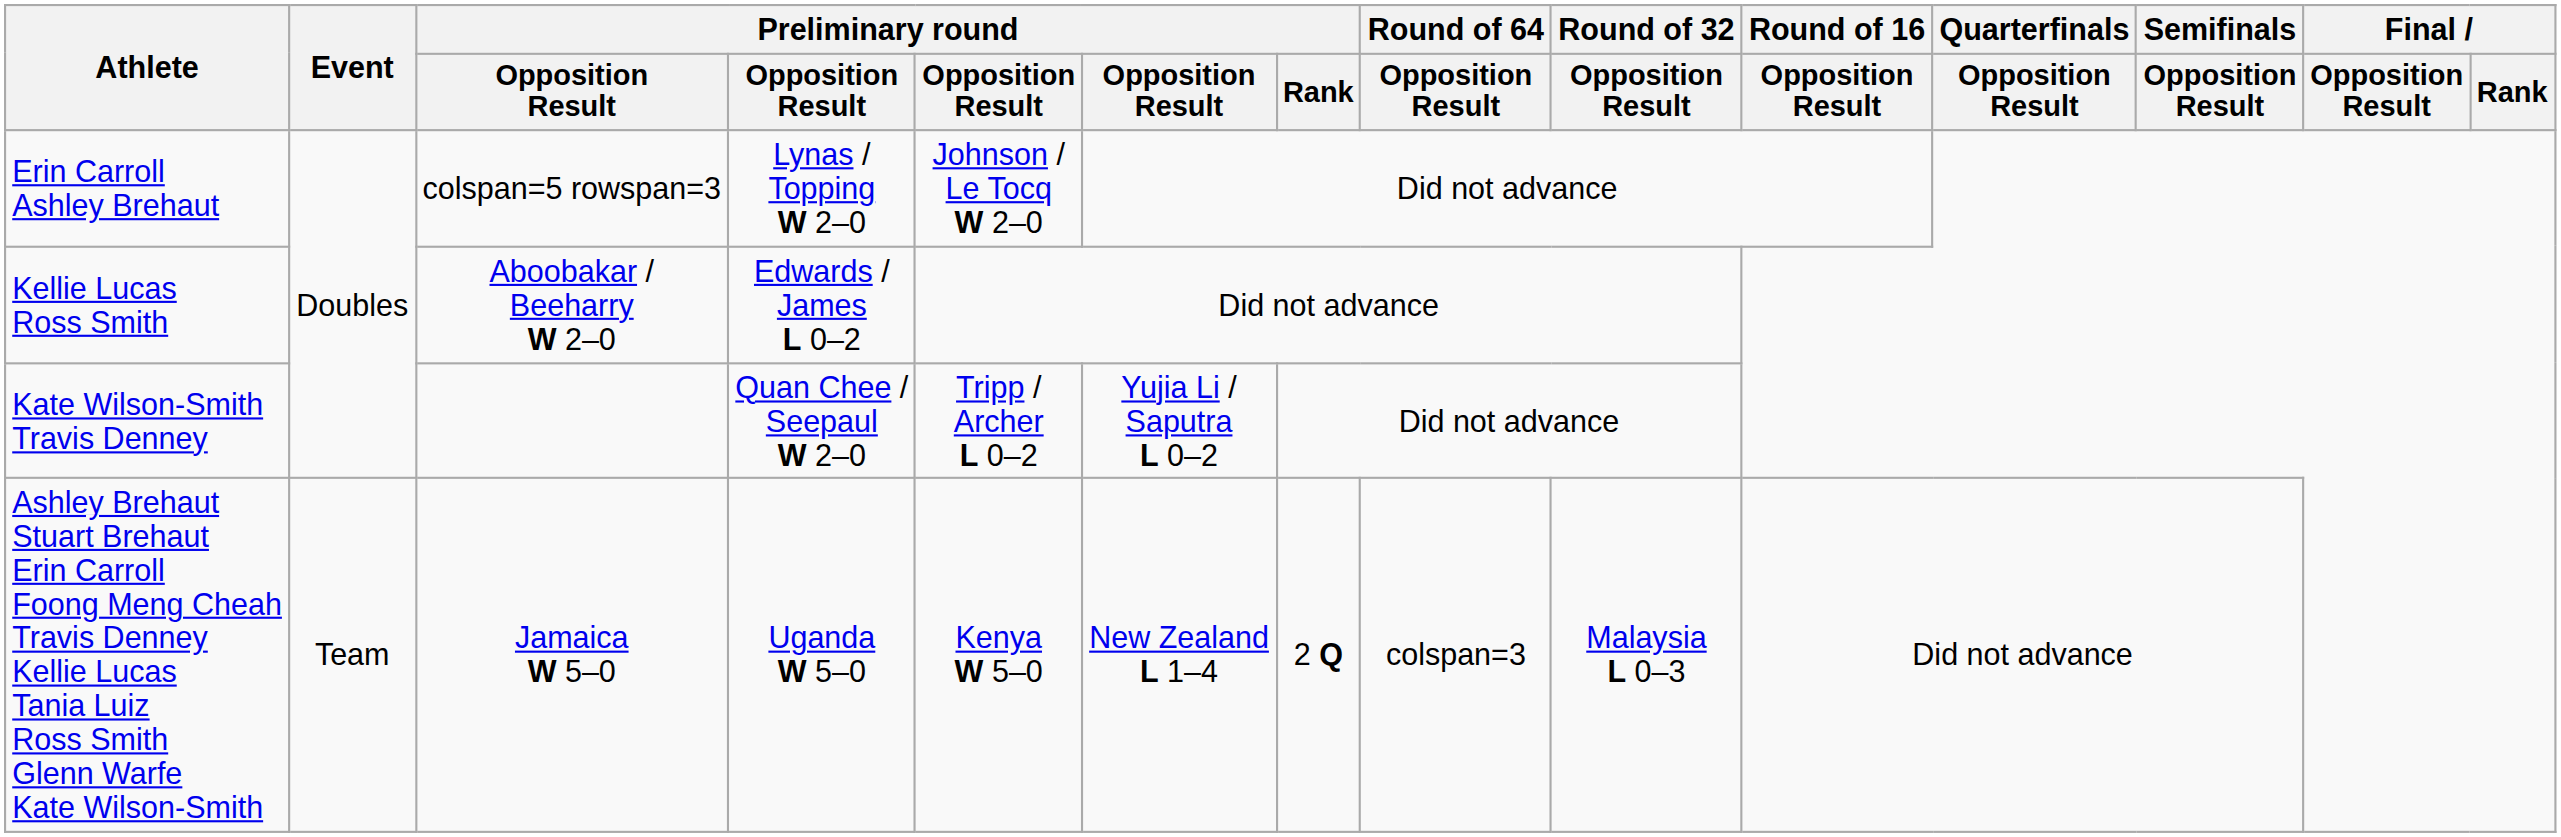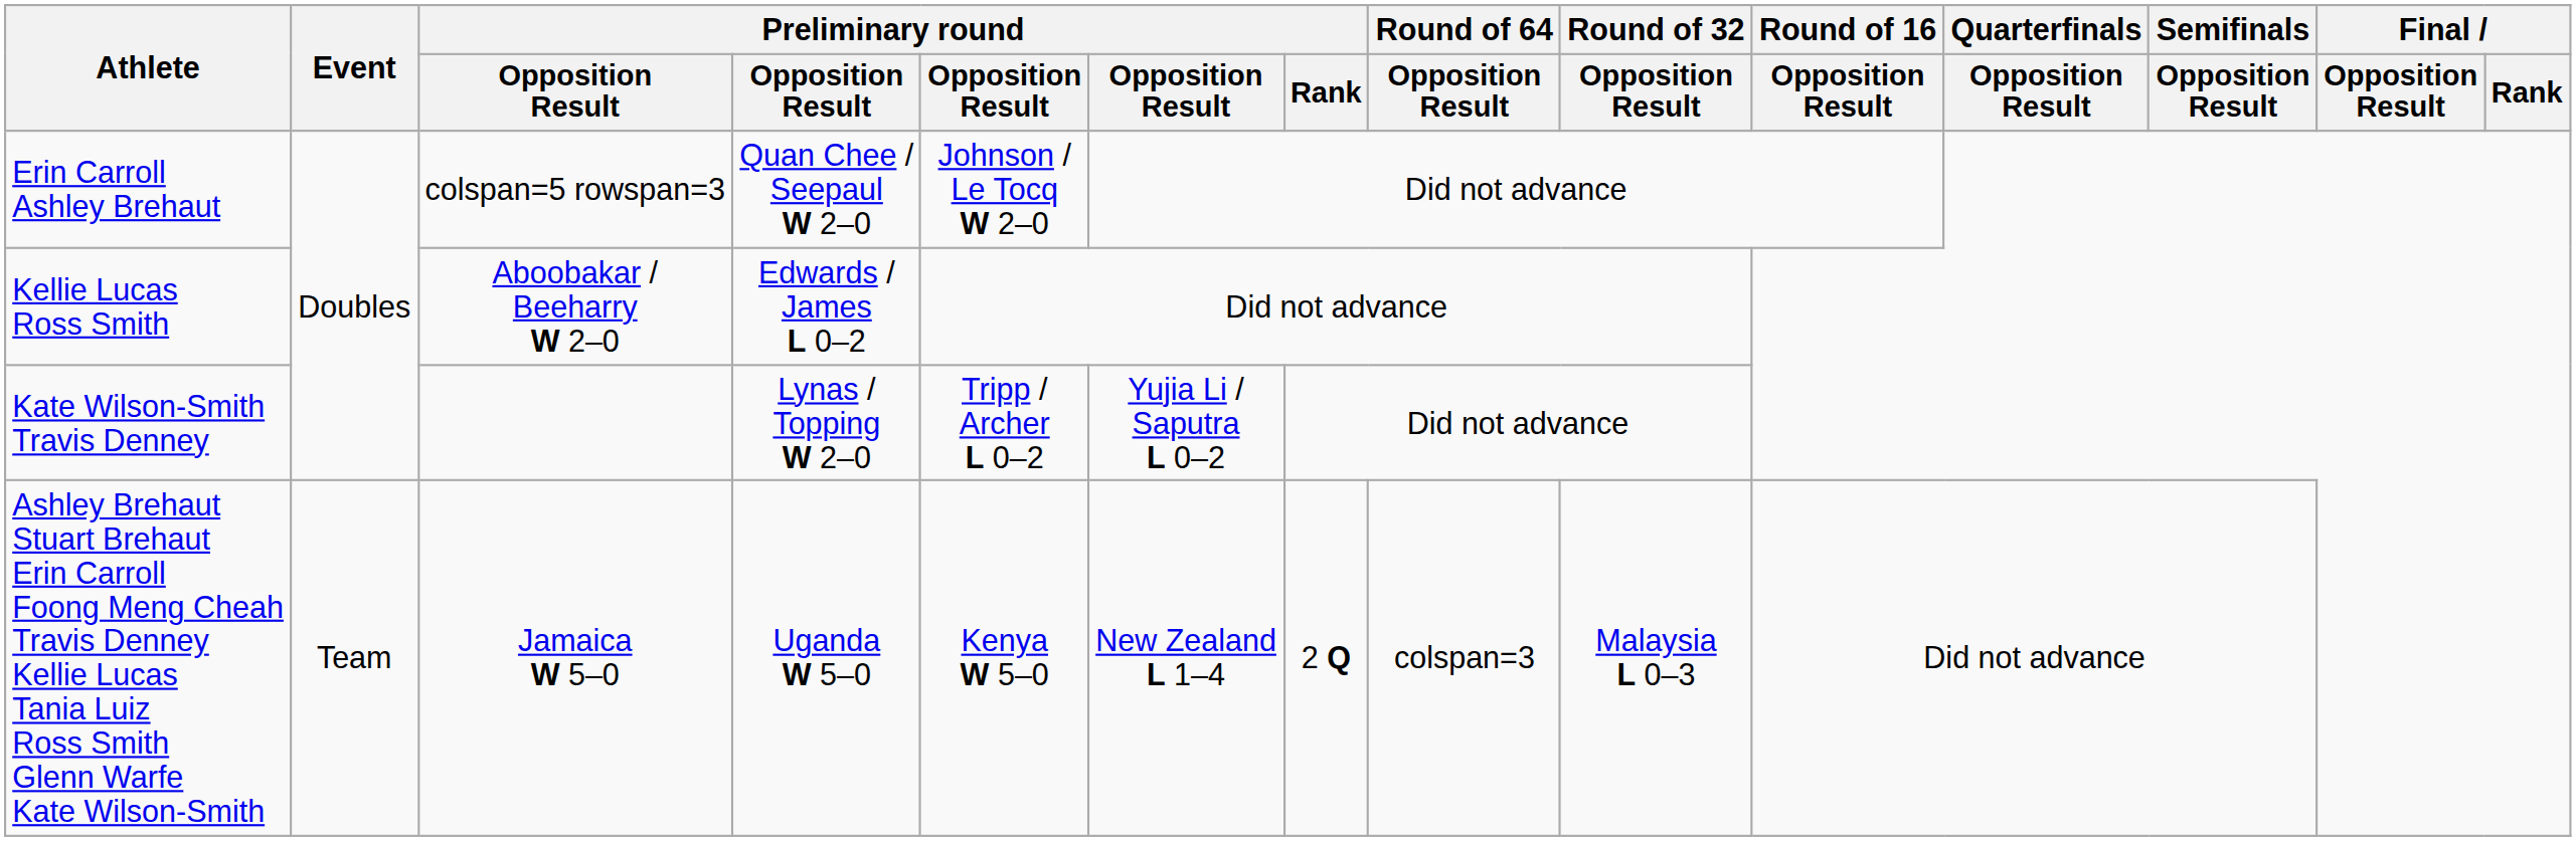Erin Carroll Ashley Brehaut | column 4: Lynas / Topping W 2–0 -> Quan Chee / Seepaul W 2–0
Kate Wilson-Smith Travis Denney | column 4: Quan Chee / Seepaul W 2–0 -> Lynas / Topping W 2–0
